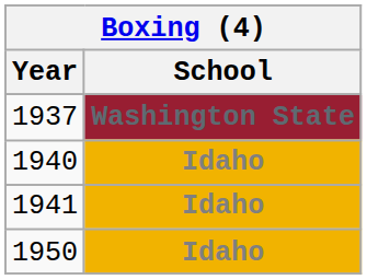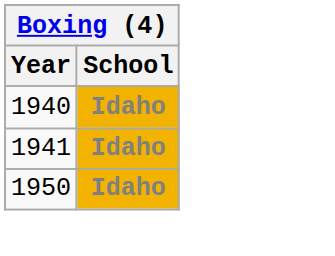- row: 1937 | Washington State
